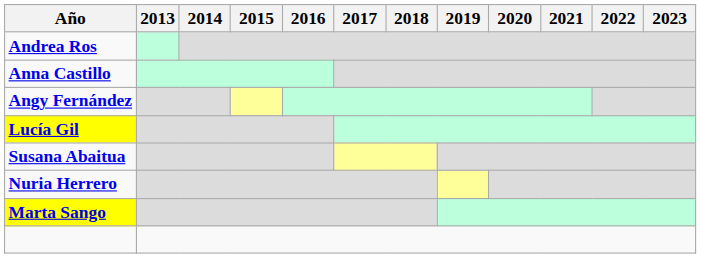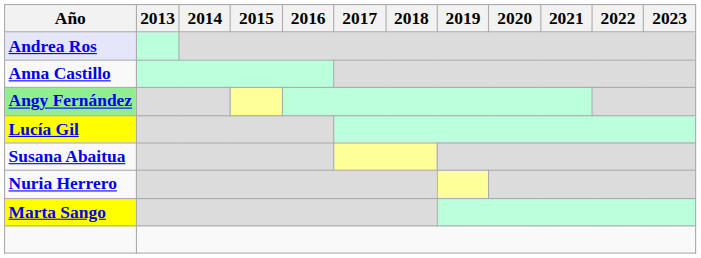Andrea Ros | Año: no background -> lavender background
Angy Fernández | Año: no background -> lightgreen background
